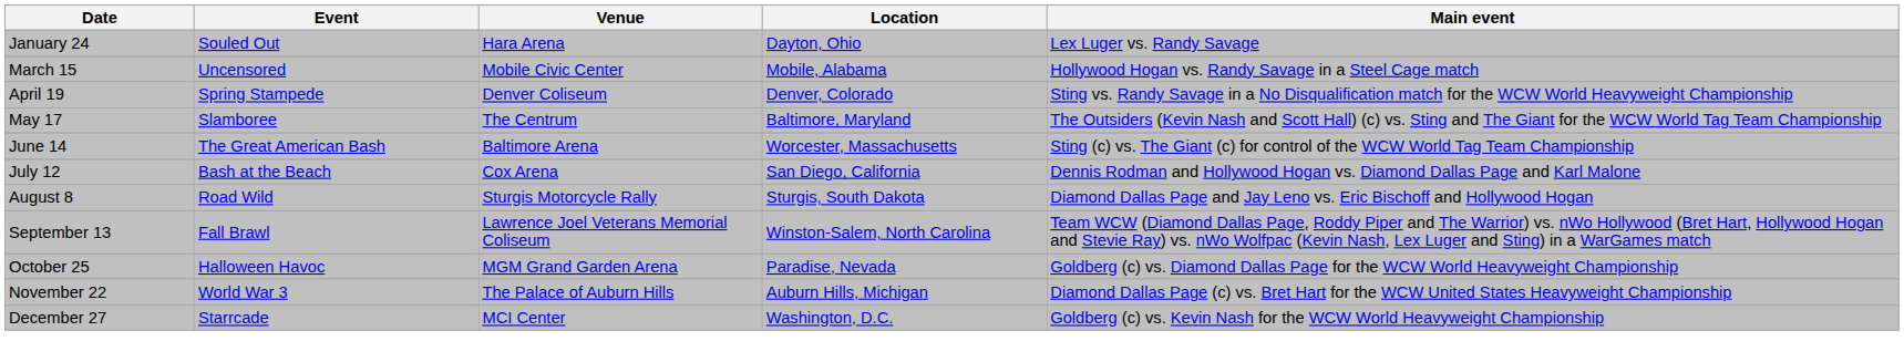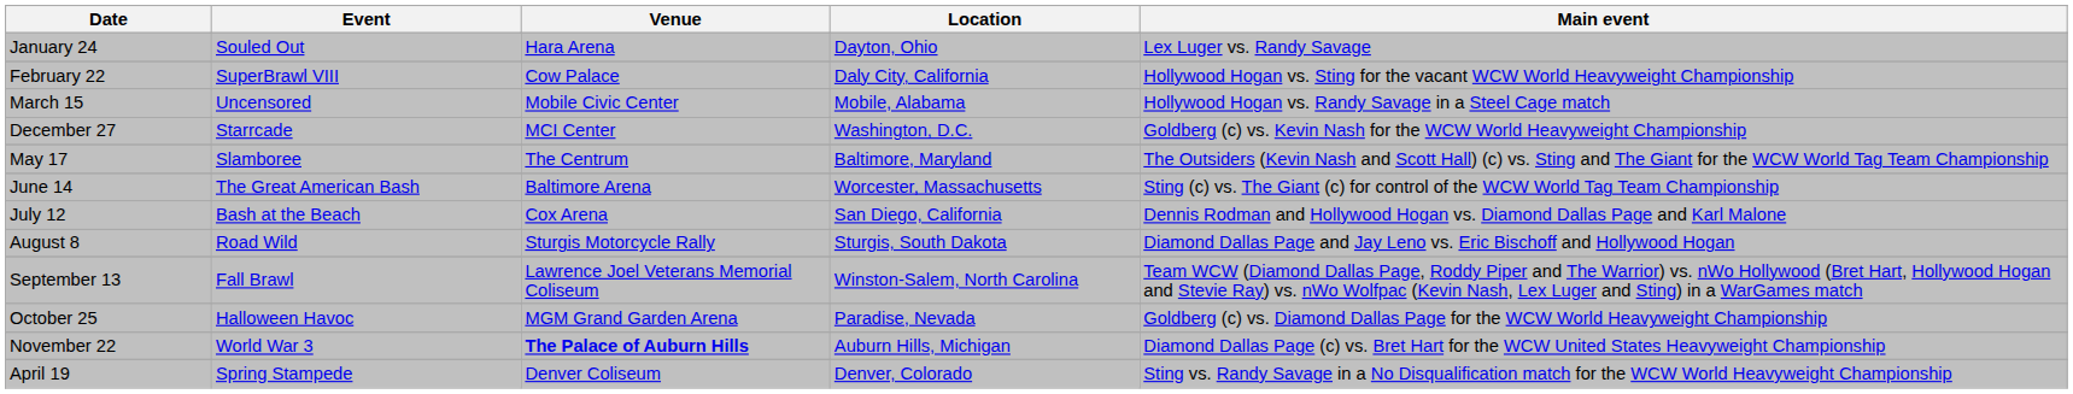+ row: February 22 | SuperBrawl VIII | Cow Palace | Daly City, California | Hollywood Hogan vs. Sting for the vacant WCW World Heavyweight Championship
rows swapped: April 19 <-> December 27
November 22 | Venue: normal -> bold
